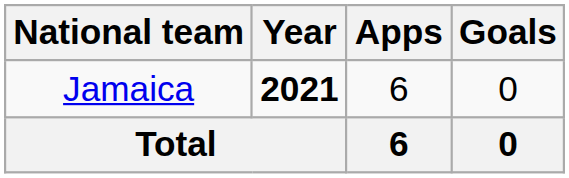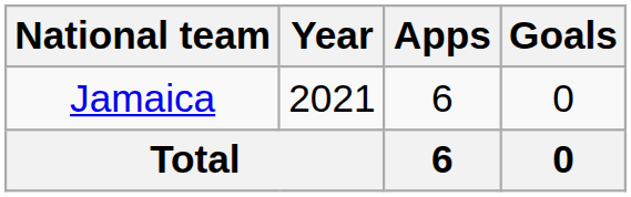Jamaica | Year: bold -> normal
